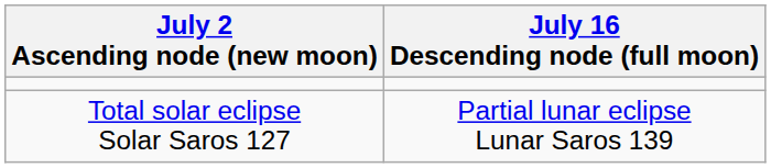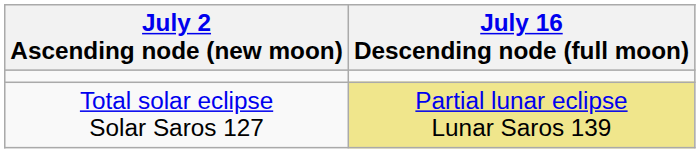row 3 | July 16 Descending node (full moon): no background -> khaki background
